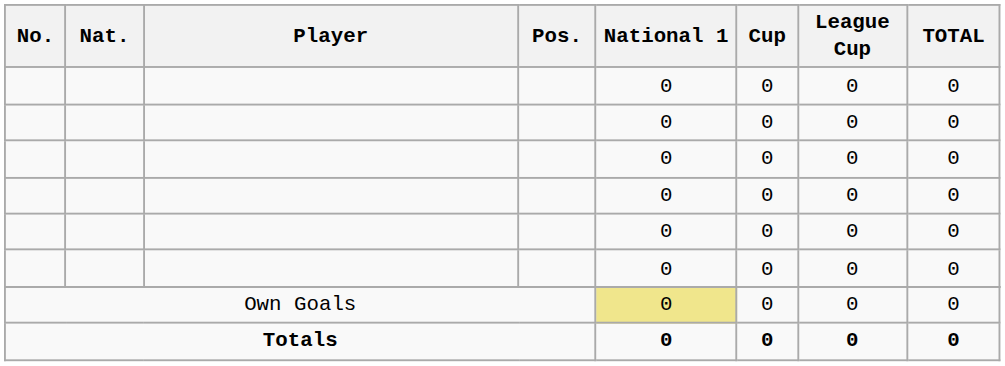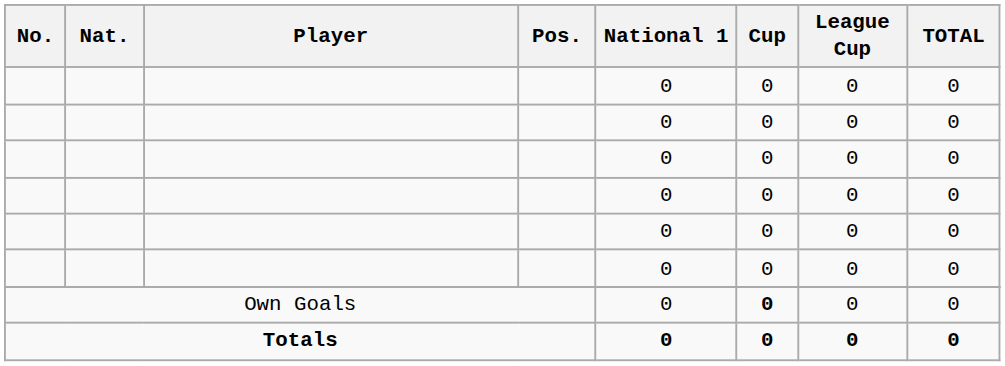Own Goals | National 1: khaki background -> no background
Own Goals | Cup: normal -> bold
